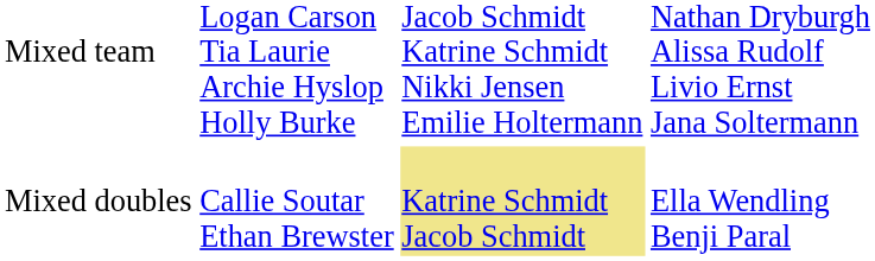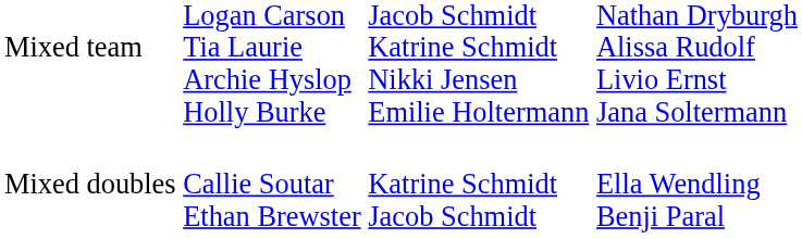Mixed doubles | column 3: khaki background -> no background
